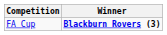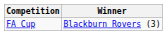FA Cup | Winner: bold -> normal
